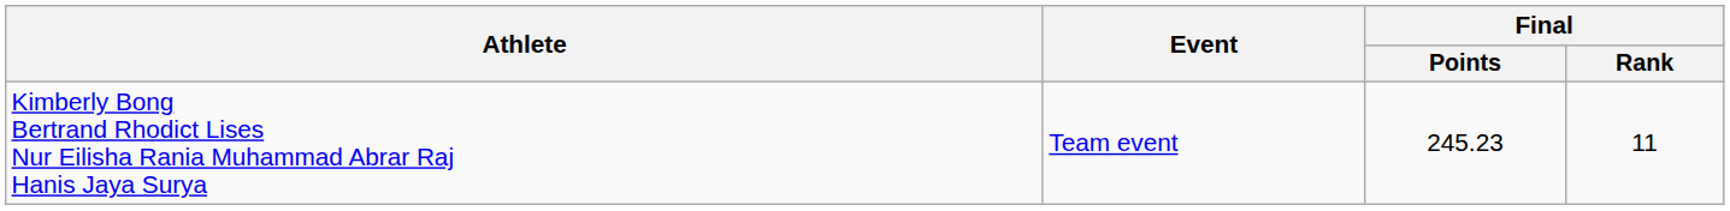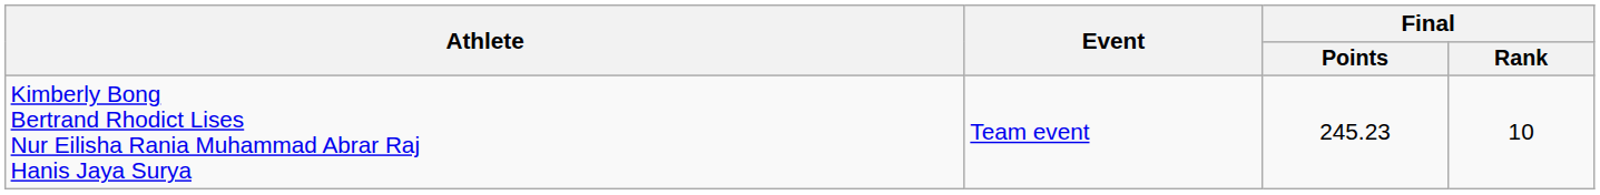row 3 | Final / Rank: 11 -> 10
